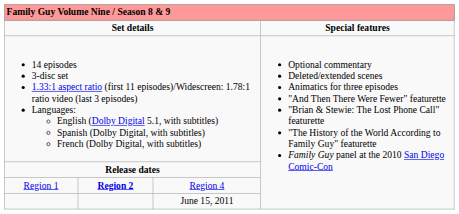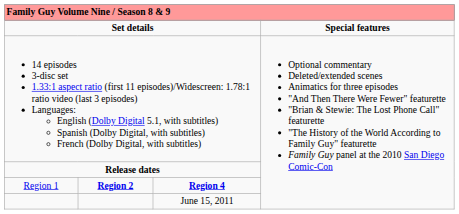Region 1 | column 3: normal -> bold
